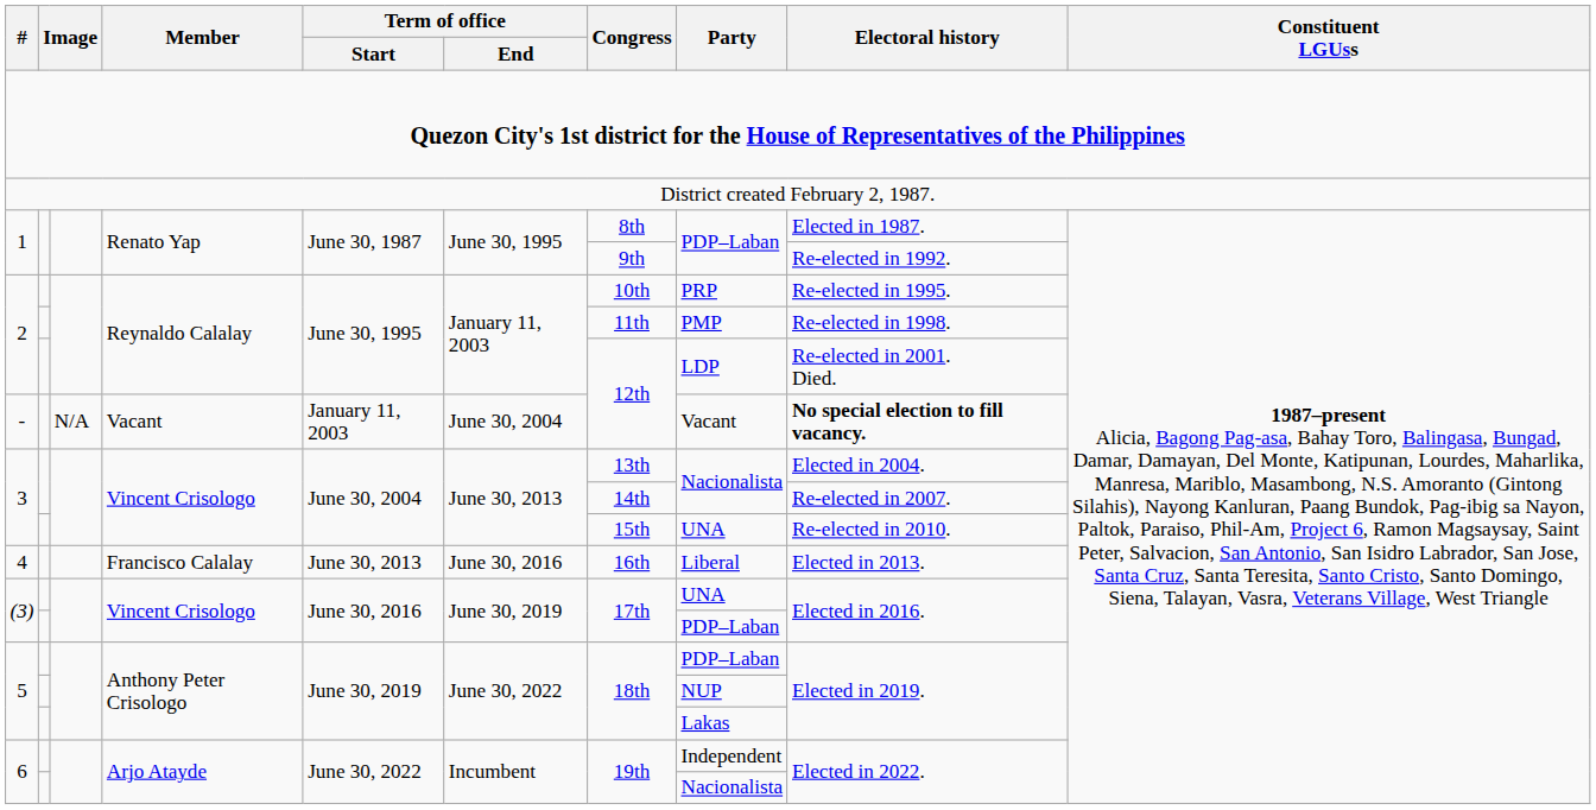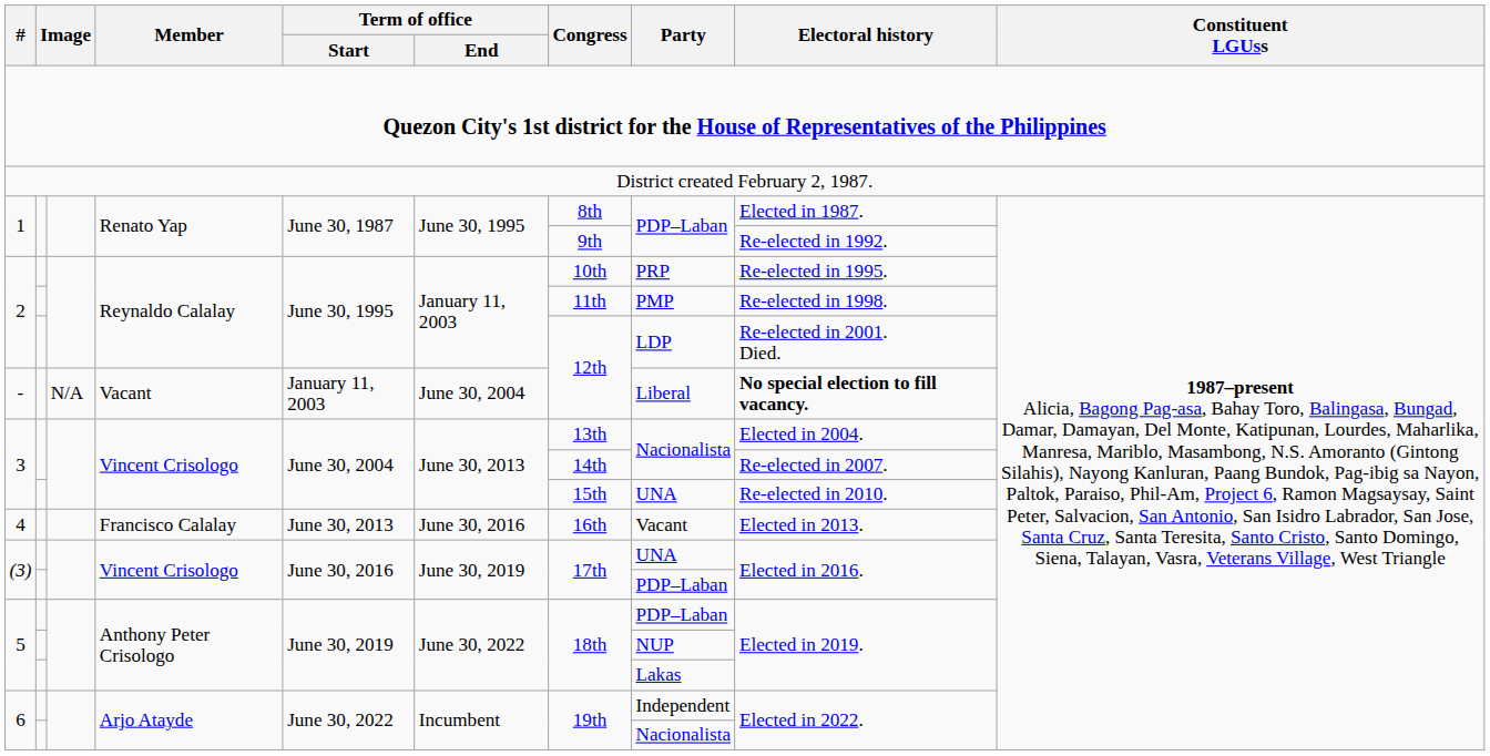- | Party: Vacant -> Liberal
4 | Party: Liberal -> Vacant
